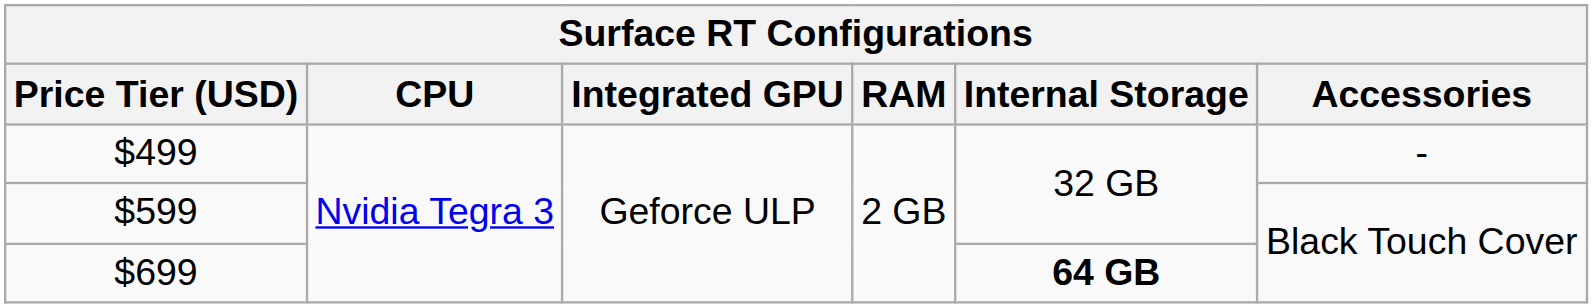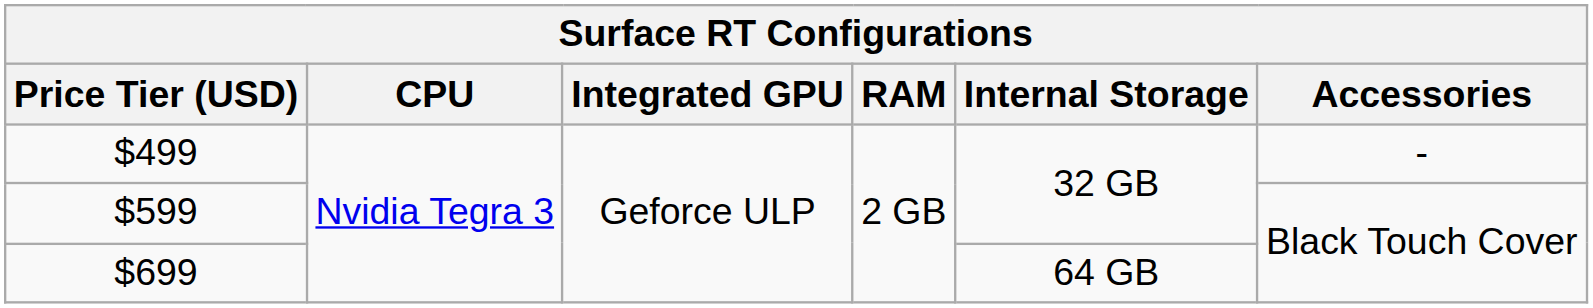$699 | Internal Storage: bold -> normal
